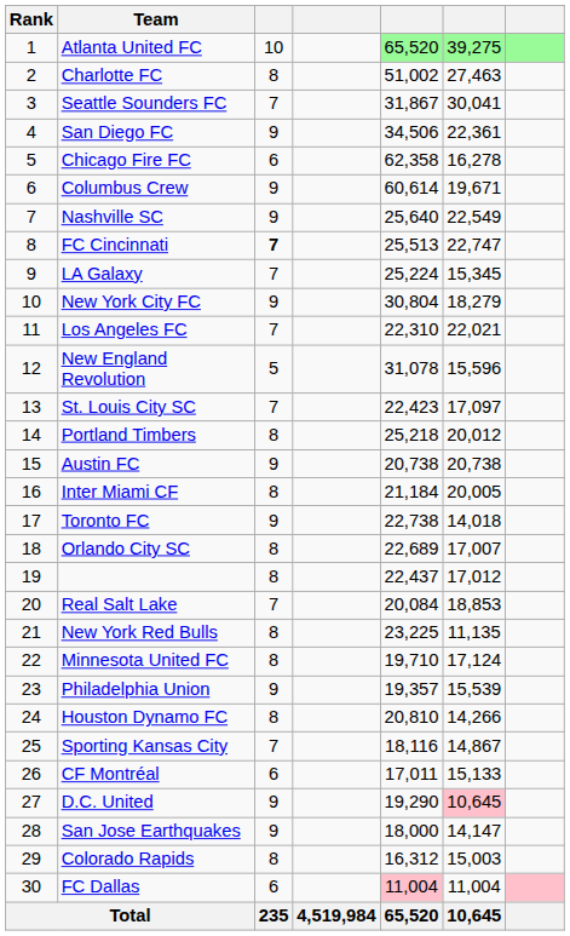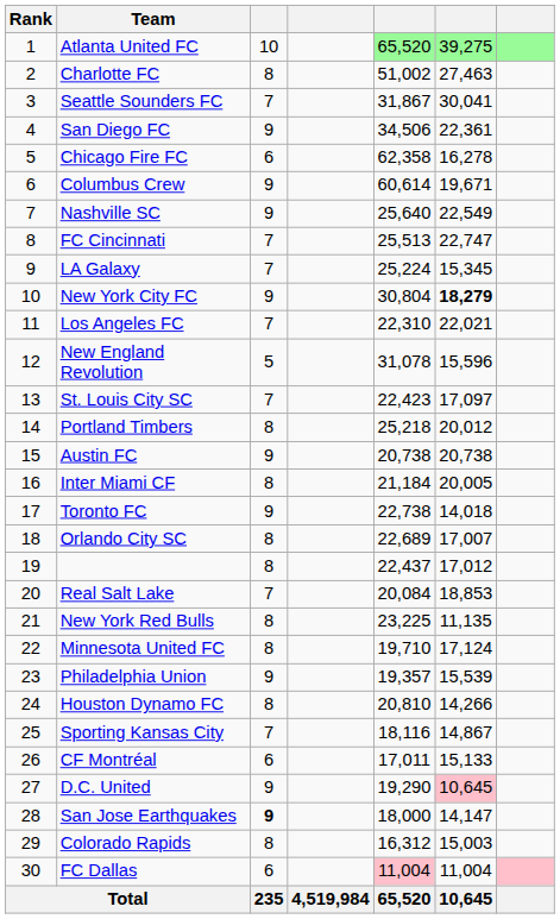FC Cincinnati | column 3: bold -> normal
New York City FC | column 6: normal -> bold
San Jose Earthquakes | column 3: normal -> bold
